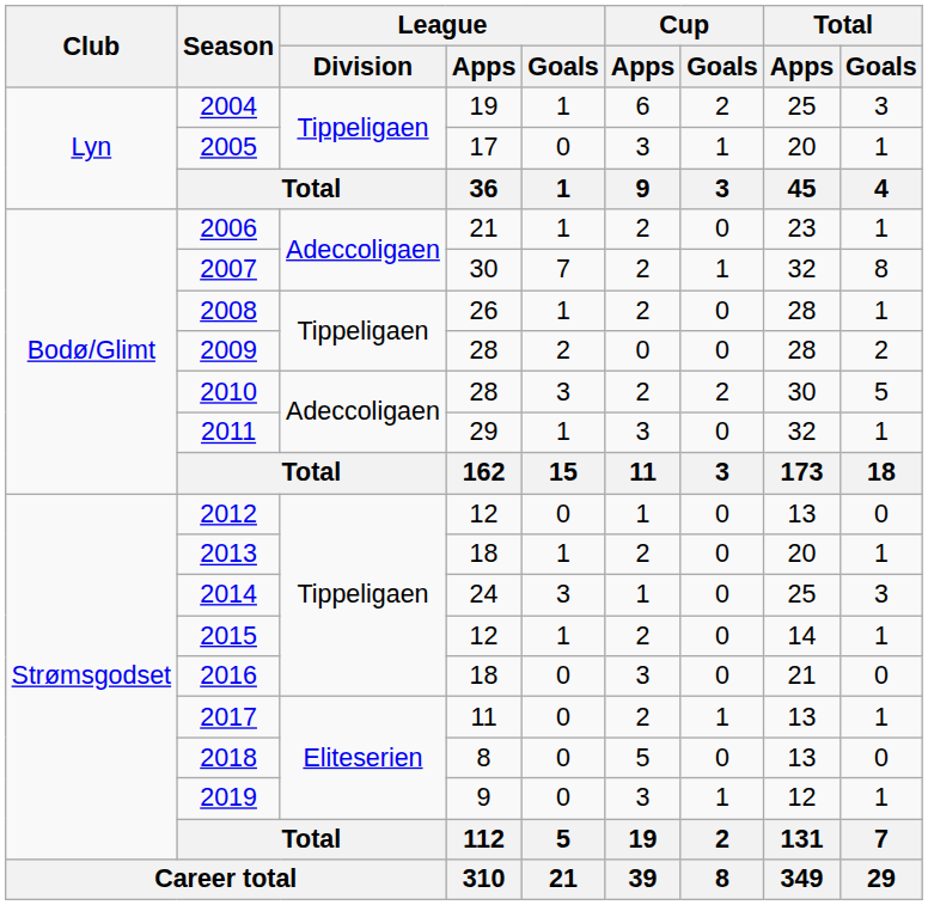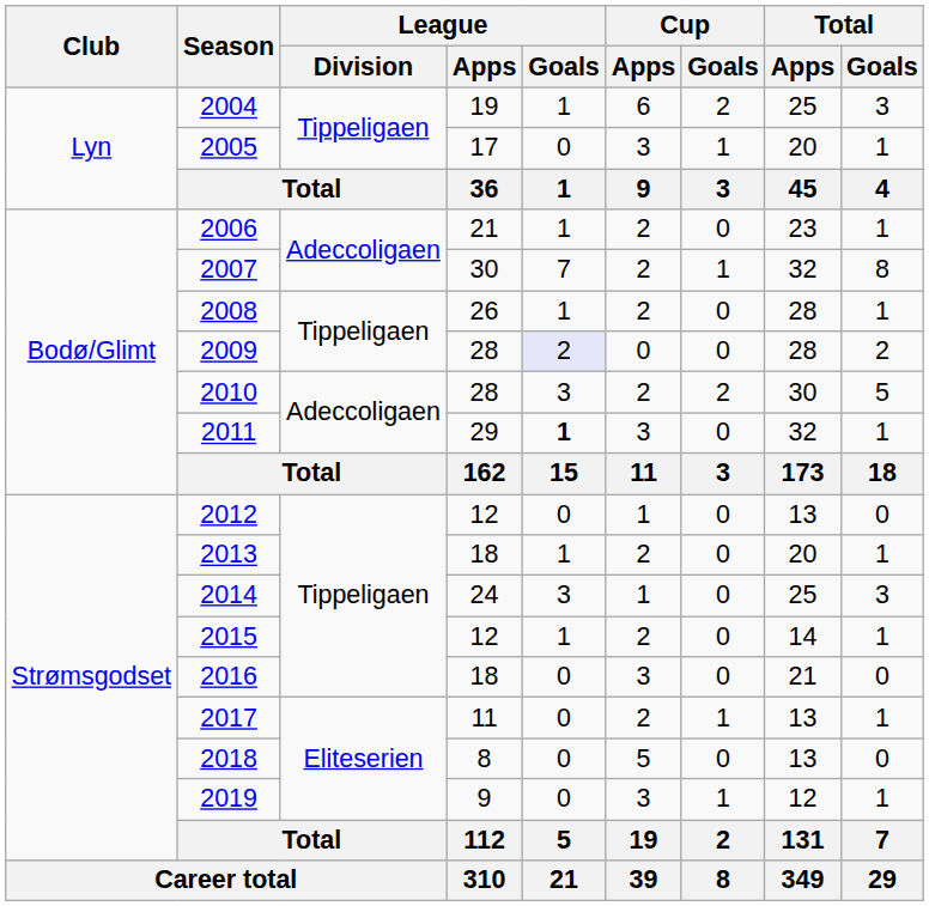2009 | League / Goals: no background -> lavender background
2011 | League / Goals: normal -> bold
